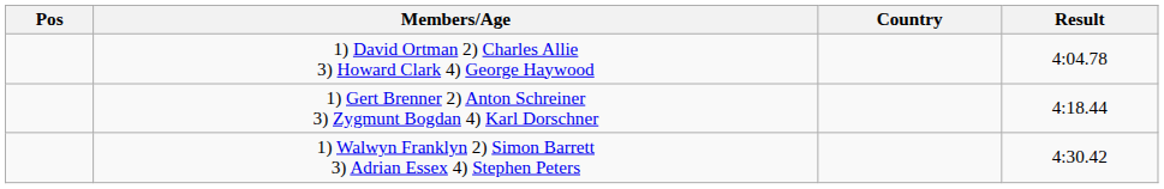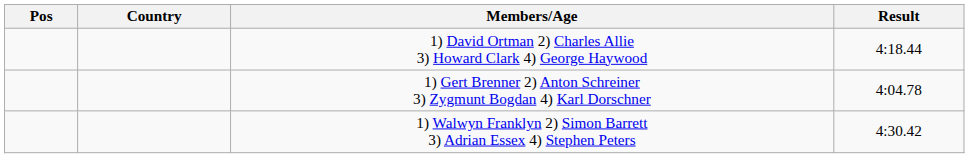columns swapped: Country <-> Members/Age
row 2 | Result: 4:04.78 -> 4:18.44
row 3 | Result: 4:18.44 -> 4:04.78
